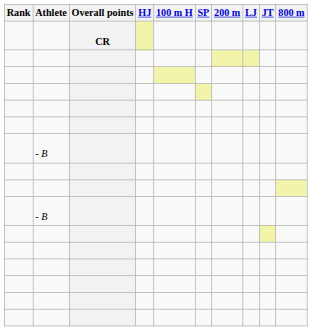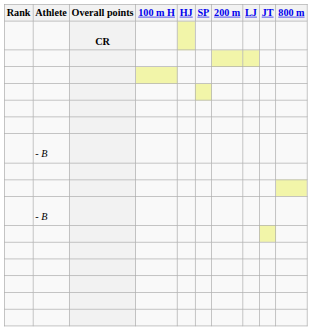columns swapped: 100 m H <-> HJ
